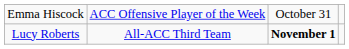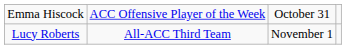row 2 | column 3: bold -> normal
